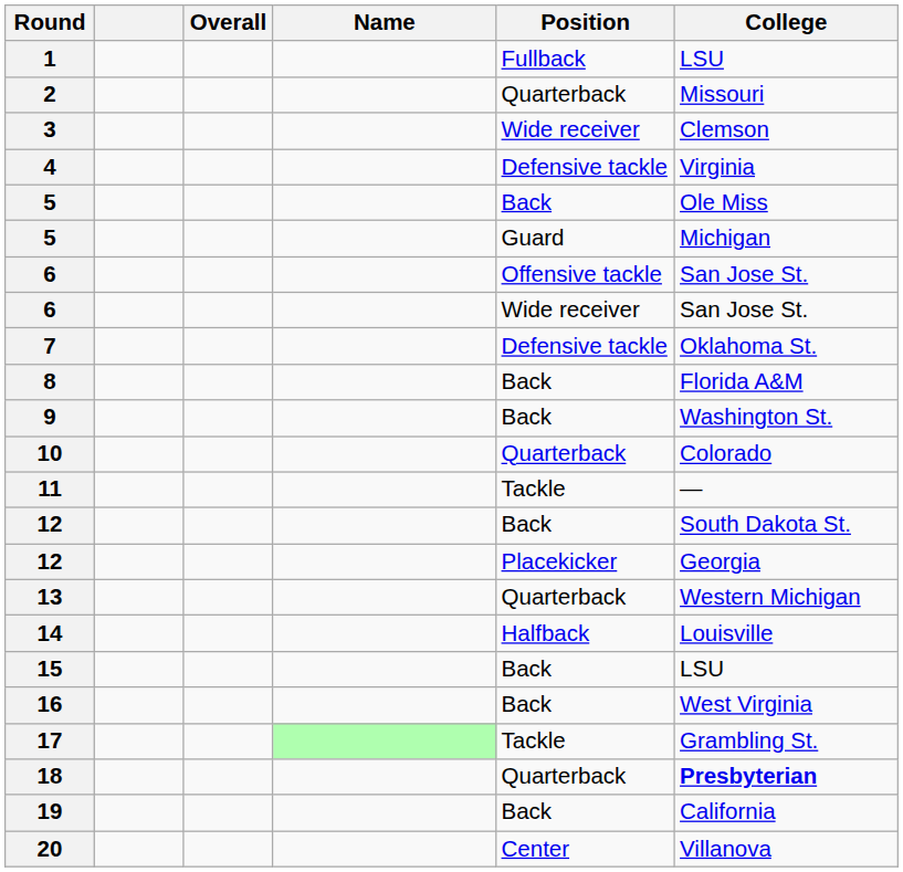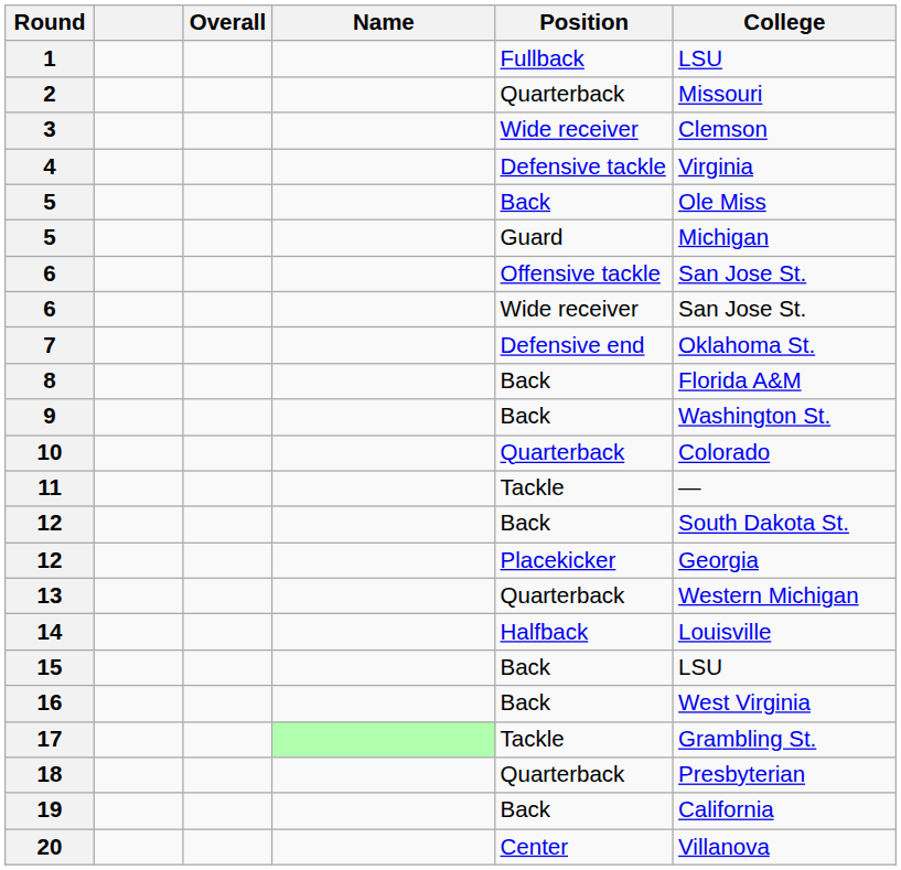7 | Position: Defensive tackle -> Defensive end
18 | College: bold -> normal
